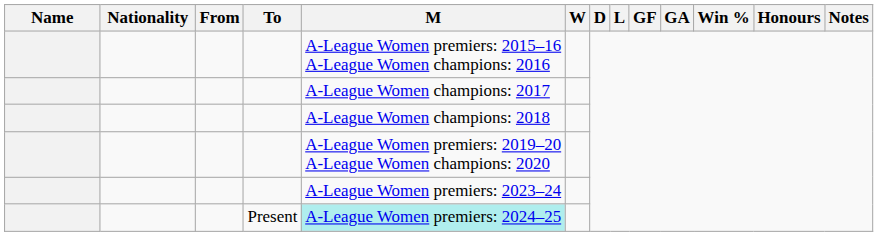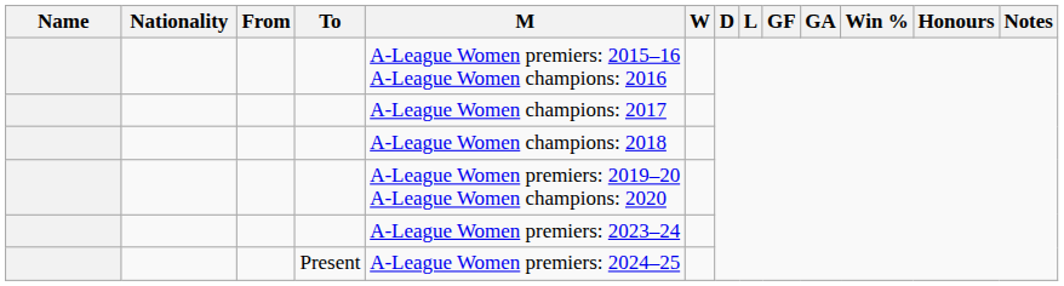Present | M: paleturquoise background -> no background
